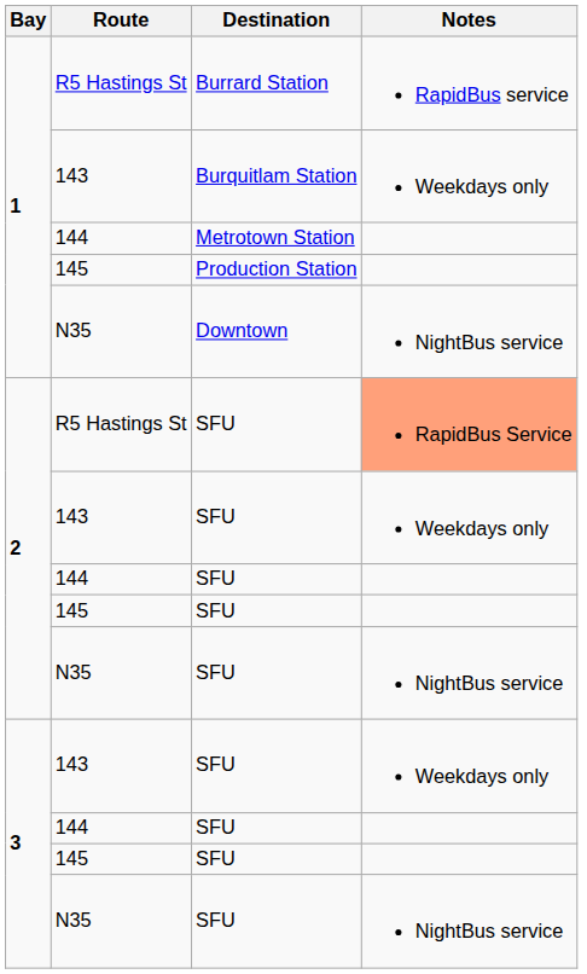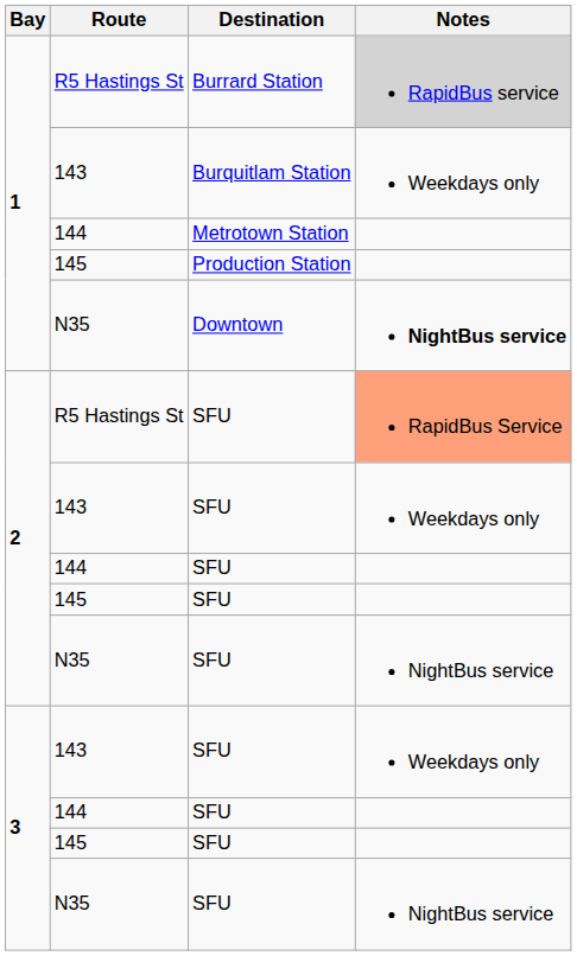Burrard Station | Notes: no background -> lightgrey background
Downtown | Notes: normal -> bold
